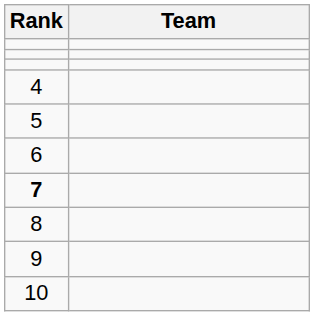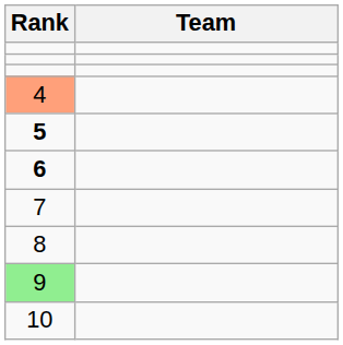row 5 | Rank: no background -> lightsalmon background
row 6 | Rank: normal -> bold
row 7 | Rank: normal -> bold
row 8 | Rank: bold -> normal
row 10 | Rank: no background -> lightgreen background
